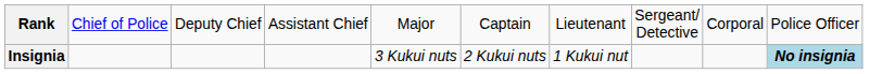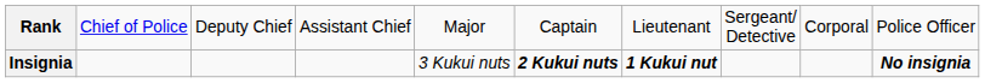Insignia | column 6: normal -> bold
Insignia | column 7: normal -> bold
Insignia | column 10: lightblue background -> no background
